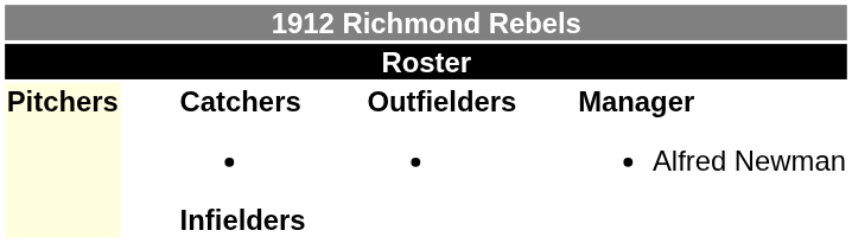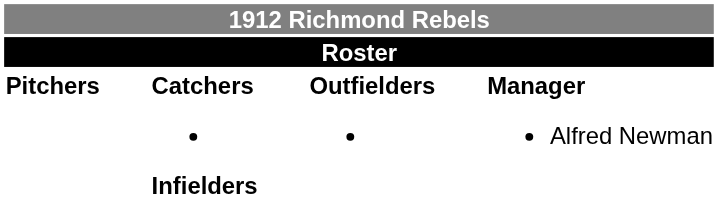Pitchers | column 1: lightyellow background -> no background
